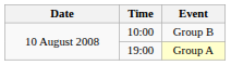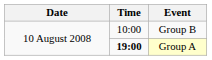Group A | Time: normal -> bold
